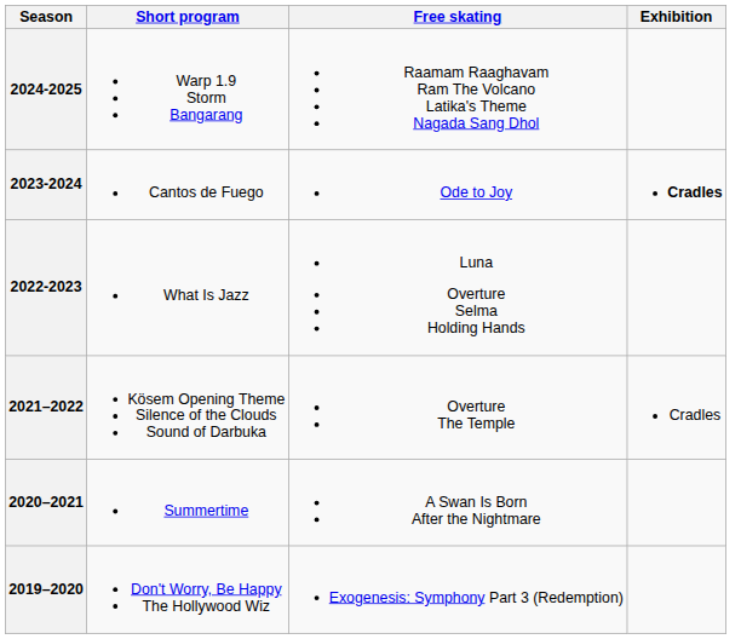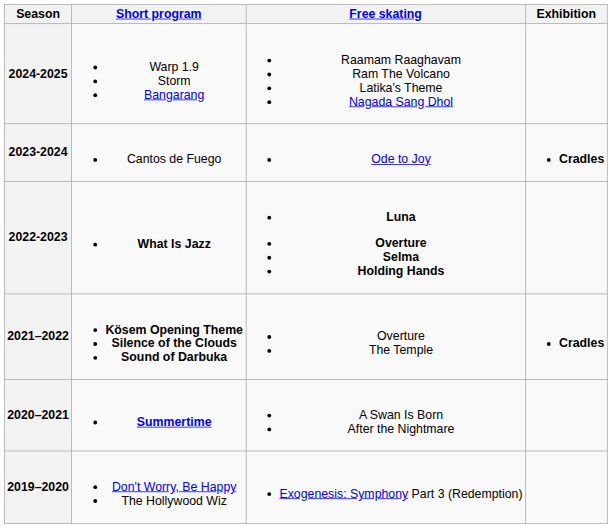2022-2023 | Short program: normal -> bold
2022-2023 | Free skating: normal -> bold
2021–2022 | Short program: normal -> bold
2021–2022 | Exhibition: normal -> bold
2020–2021 | Short program: normal -> bold
